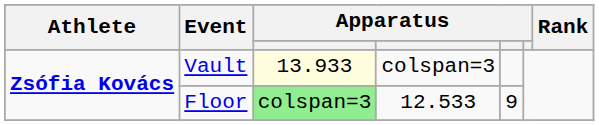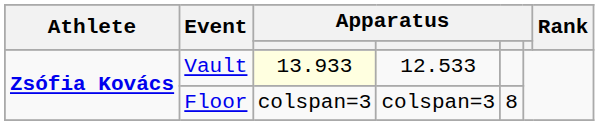Vault | column 4: colspan=3 -> 12.533
Floor | column 3: lightgreen background -> no background
Floor | column 4: 12.533 -> colspan=3
Floor | column 5: 9 -> 8
